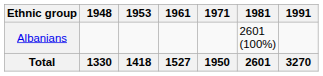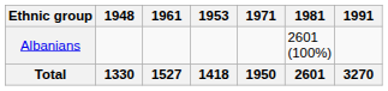columns swapped: 1953 <-> 1961
